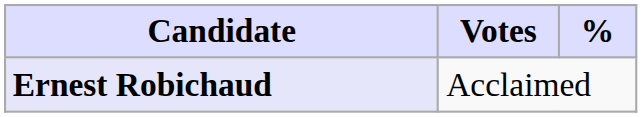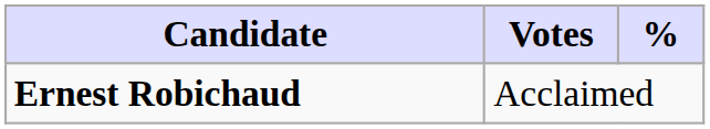Ernest Robichaud | Candidate: lavender background -> no background
